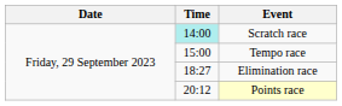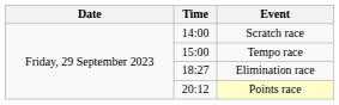Scratch race | Time: paleturquoise background -> no background
